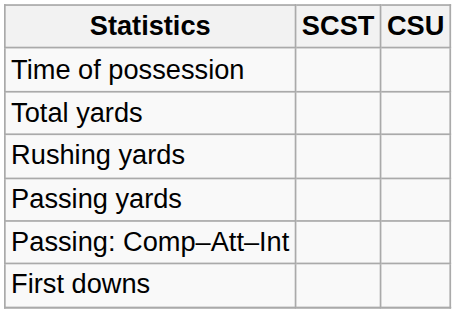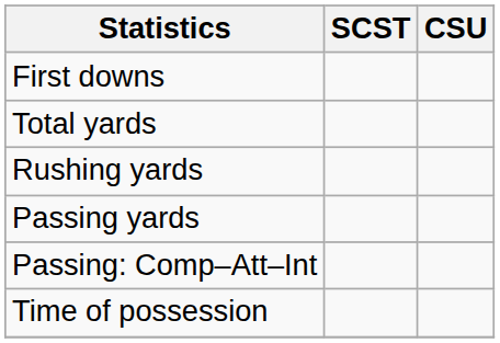rows swapped: First downs <-> Time of possession
